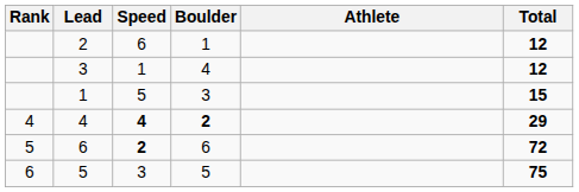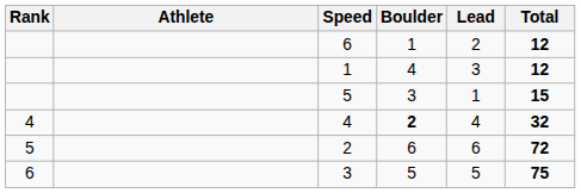columns swapped: Athlete <-> Lead
row 5 | Speed: bold -> normal
row 5 | Total: 29 -> 32
row 6 | Speed: bold -> normal
